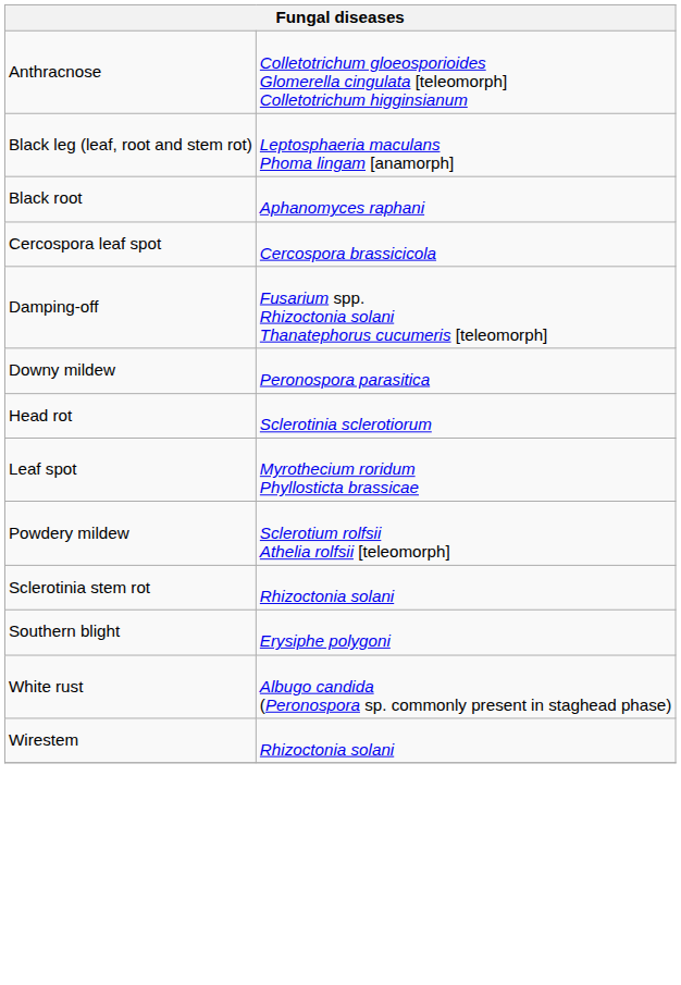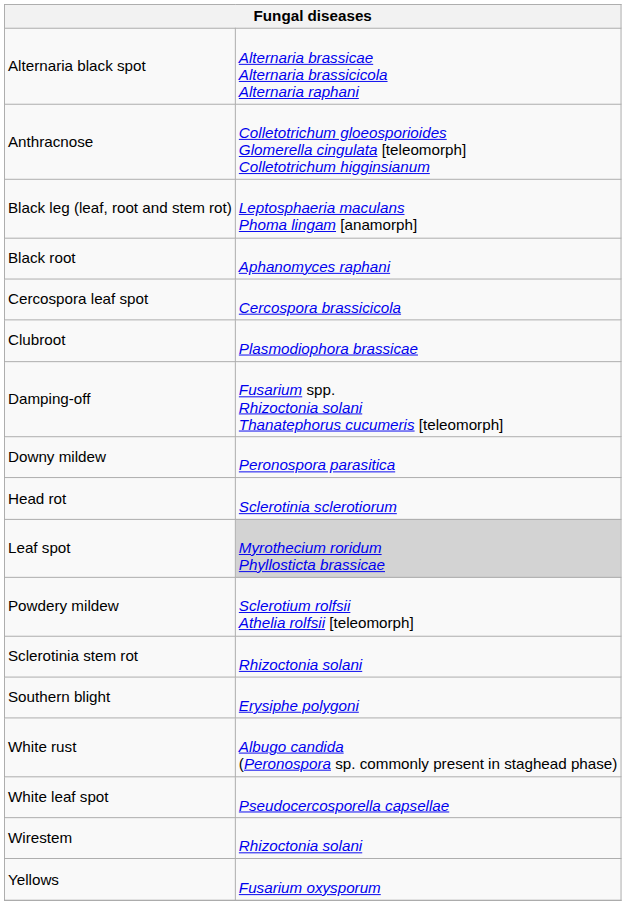+ row: Alternaria black spot | Alternaria brassicae Alternaria brassicicola Alternaria raphani
+ row: Clubroot | Plasmodiophora brassicae
Leaf spot | column 2: no background -> lightgrey background
+ row: White leaf spot | Pseudocercosporella capsellae
+ row: Yellows | Fusarium oxysporum
